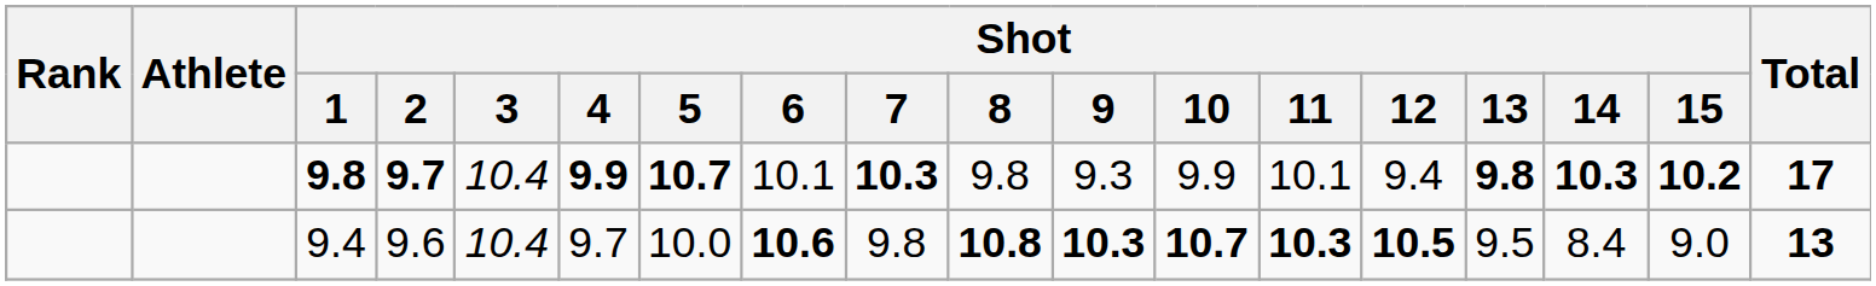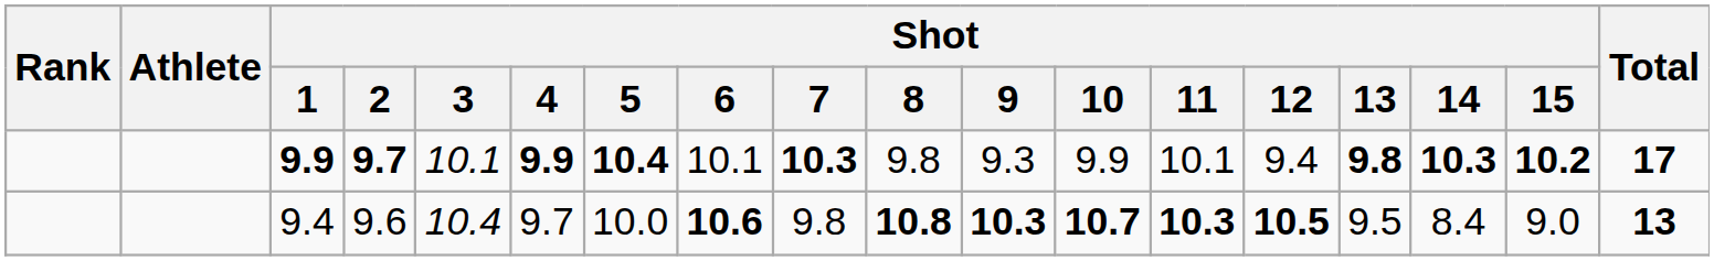row 3 | Shot / 1: 9.8 -> 9.9
row 3 | Shot / 3: 10.4 -> 10.1
row 3 | Shot / 5: 10.7 -> 10.4
